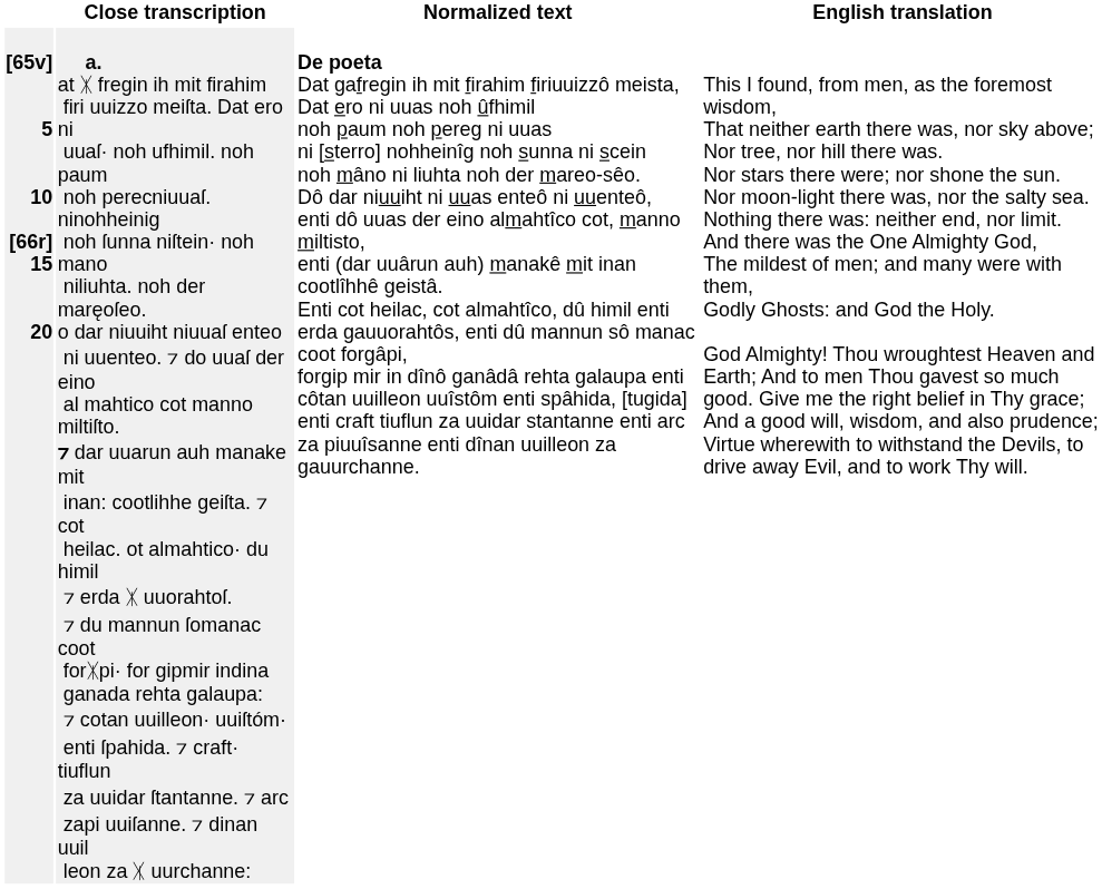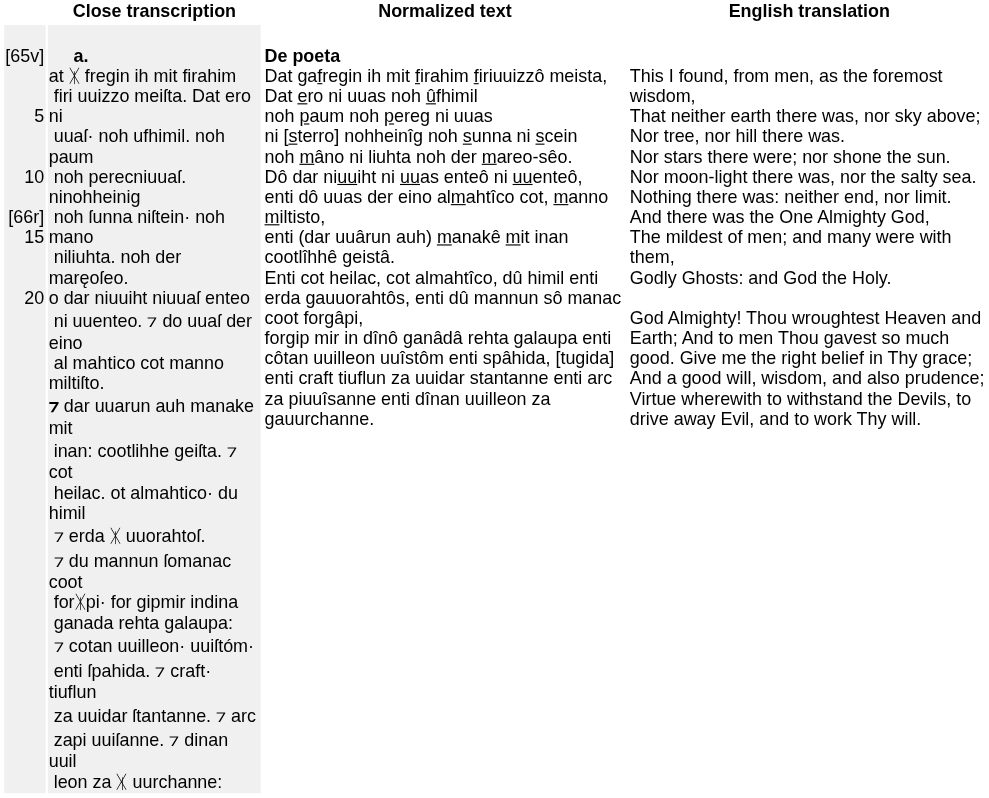[65v] 5 10 [66r] 15 20 | column 1: bold -> normal
